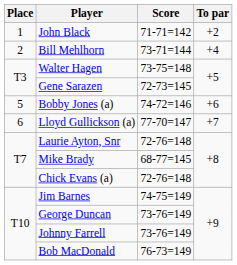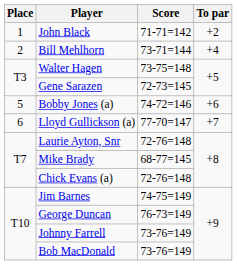George Duncan | Score: 73-76=149 -> 76-73=149
Bob MacDonald | Score: 76-73=149 -> 73-76=149
